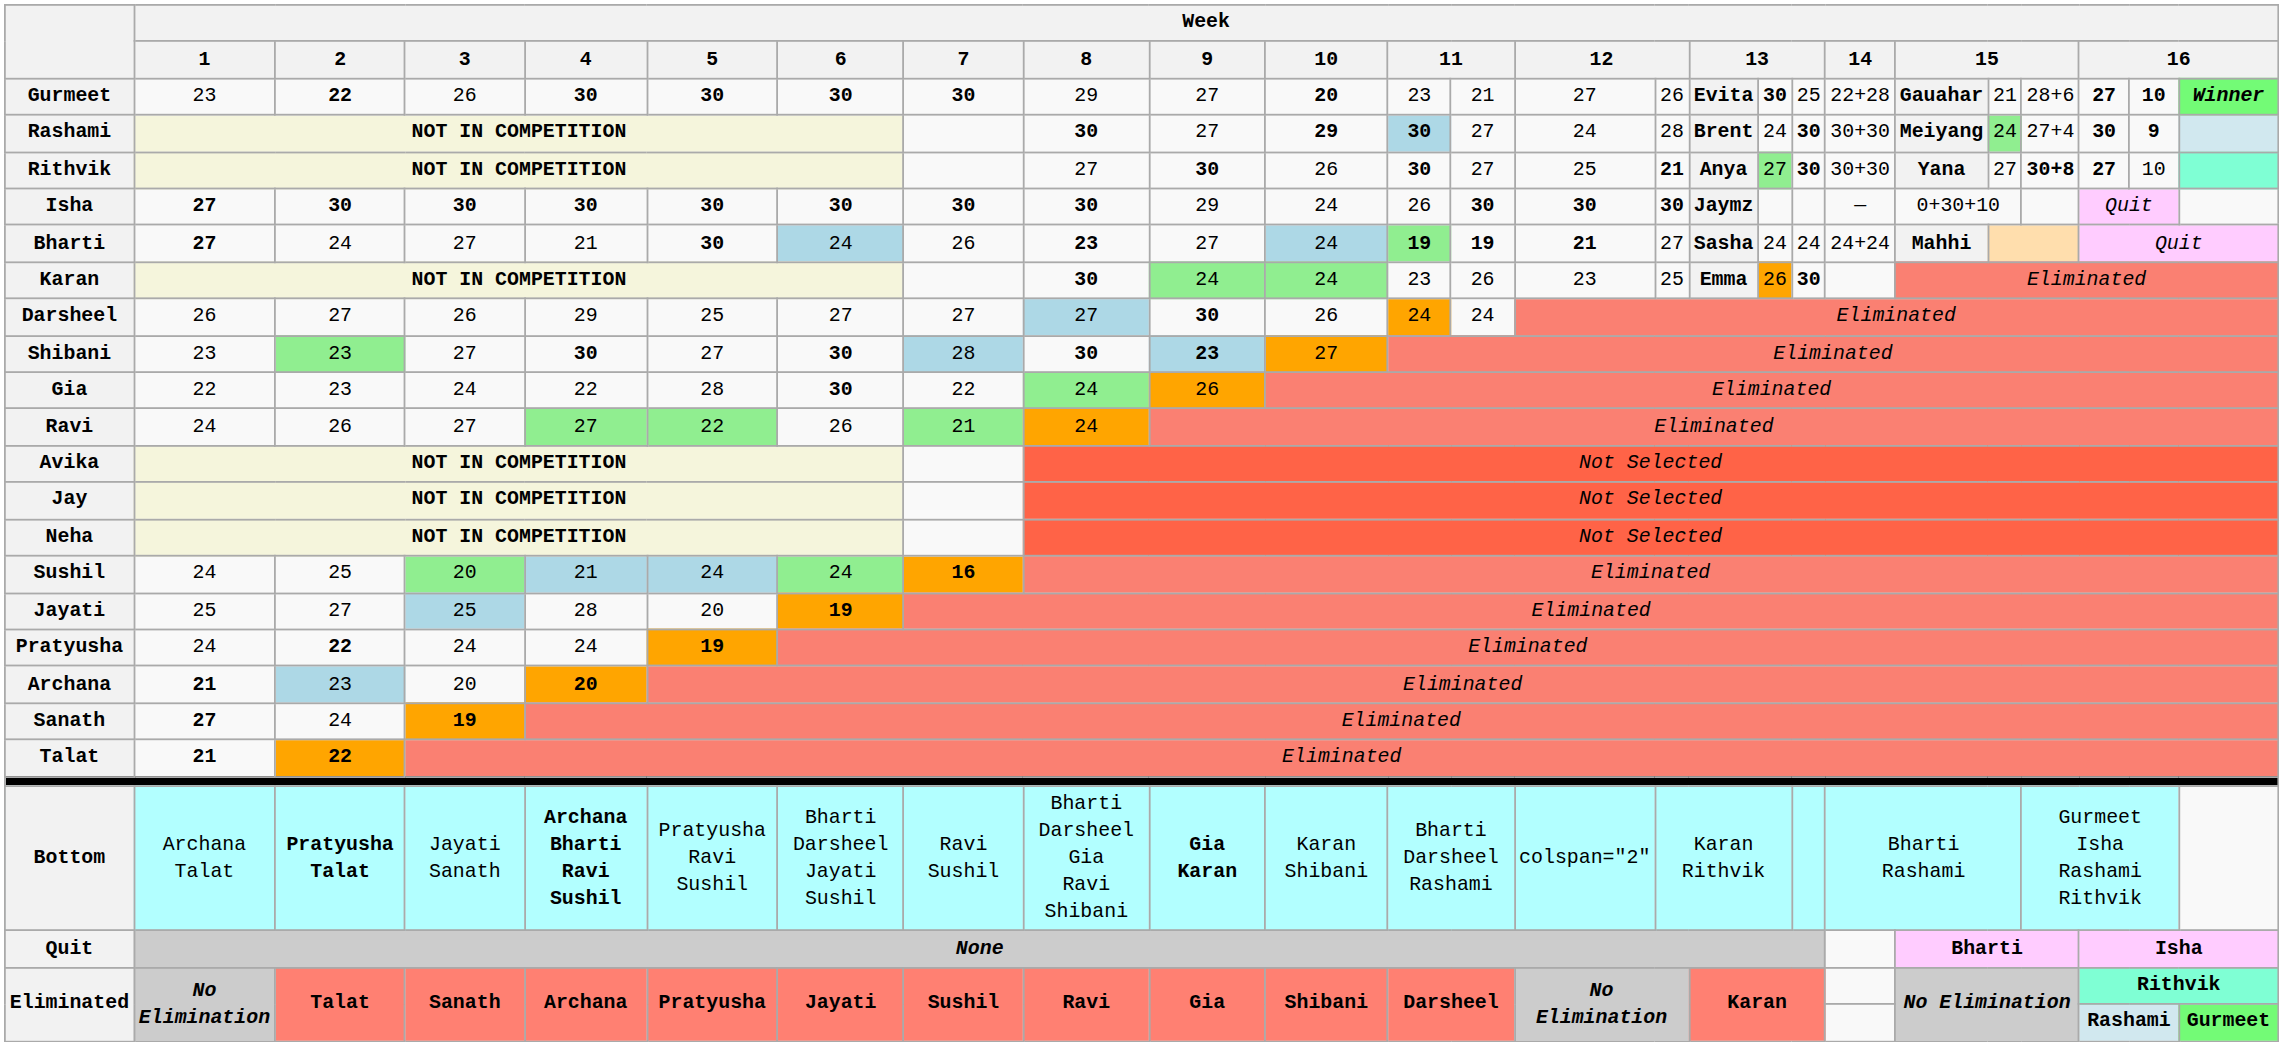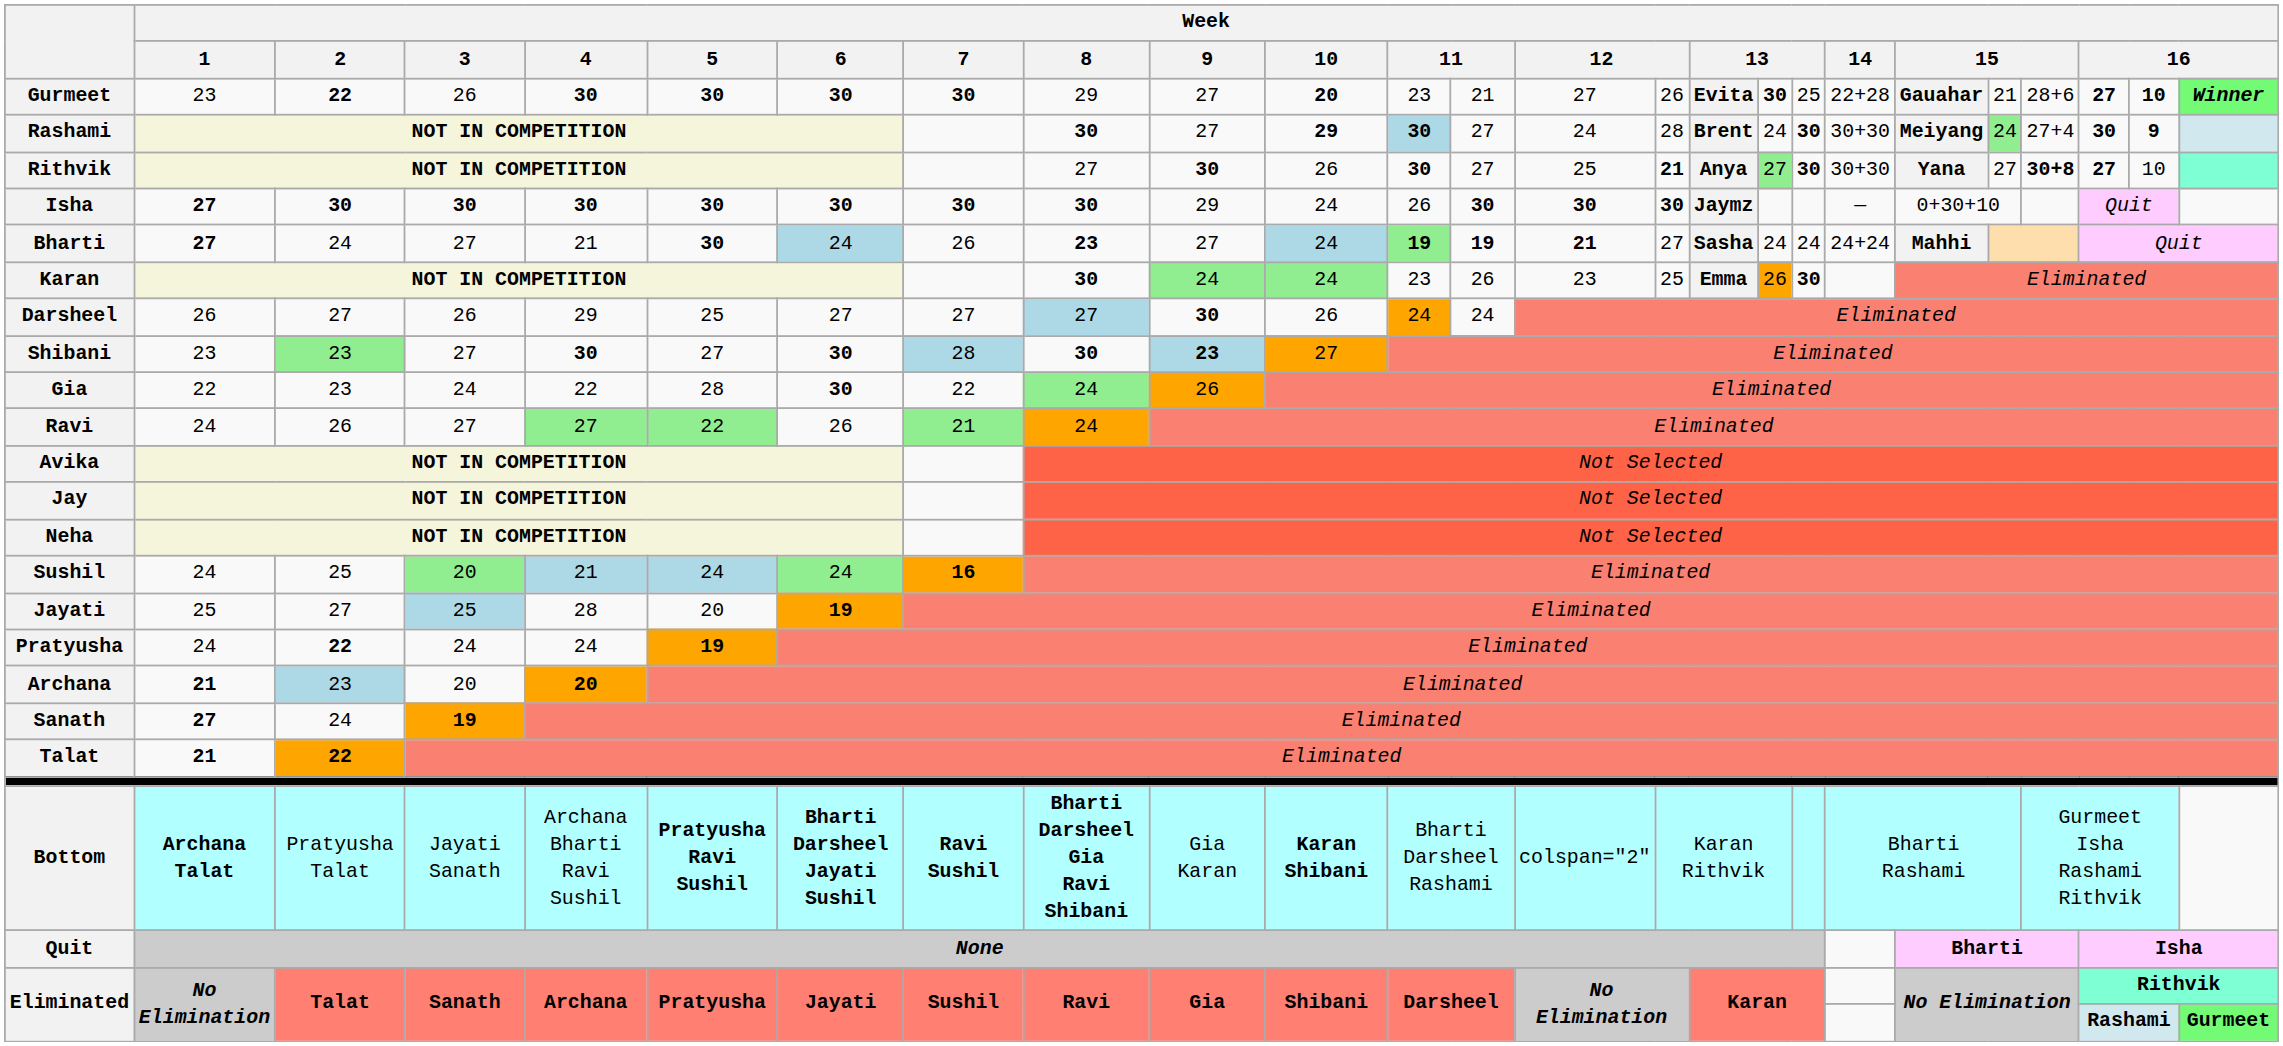Bottom | Week / 1: normal -> bold
Bottom | Week / 2: bold -> normal
Bottom | Week / 4: bold -> normal
Bottom | Week / 5: normal -> bold
Bottom | Week / 6: normal -> bold
Bottom | Week / 7: normal -> bold
Bottom | Week / 8: normal -> bold
Bottom | Week / 9: bold -> normal
Bottom | Week / 10: normal -> bold
